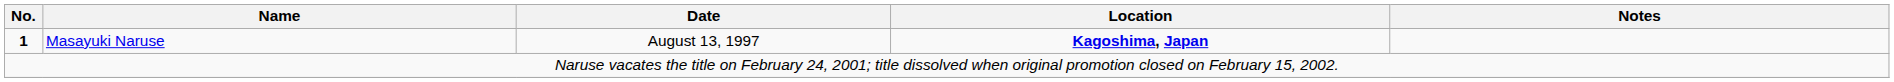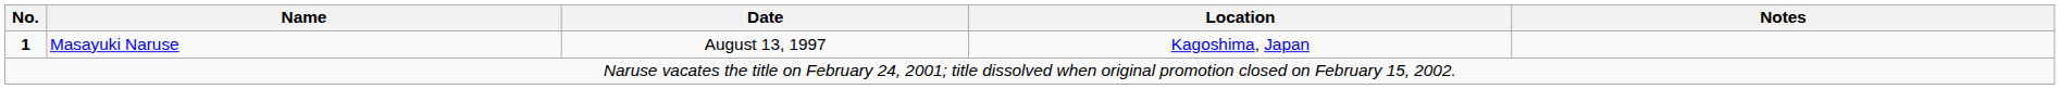1 | Location: bold -> normal
